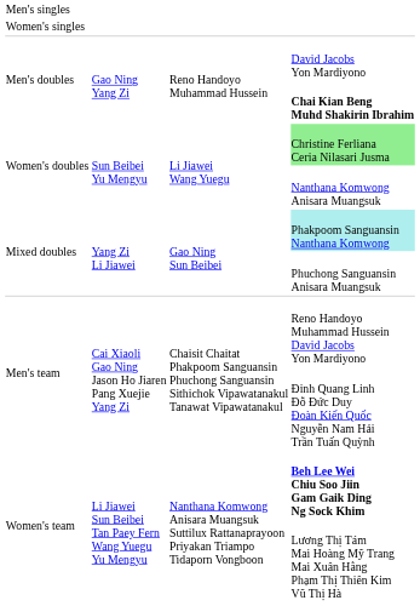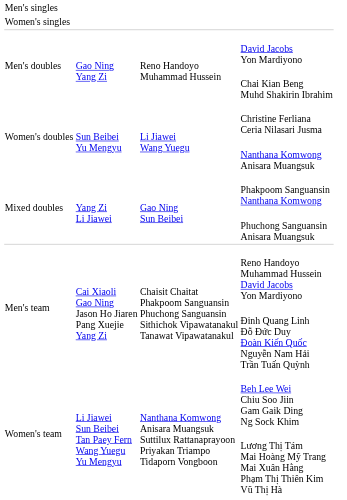Chai Kian Beng Muhd Shakirin Ibrahim | column 4: bold -> normal
Christine Ferliana Ceria Nilasari Jusma | column 4: lightgreen background -> no background
Phakpoom Sanguansin Nanthana Komwong | column 4: paleturquoise background -> no background
Beh Lee Wei Chiu Soo Jiin Gam Gaik Ding Ng Sock Khim | column 4: bold -> normal
